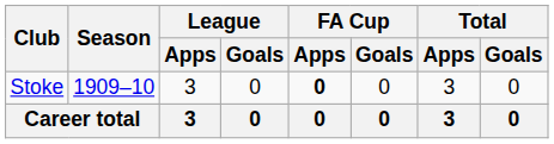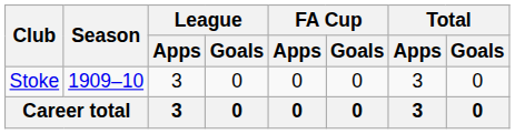Stoke | FA Cup / Apps: bold -> normal
